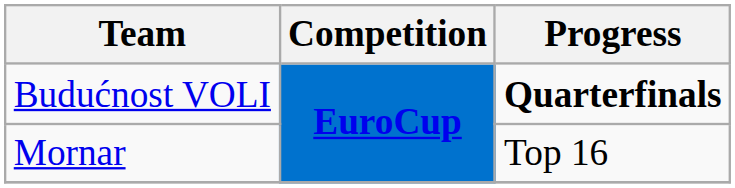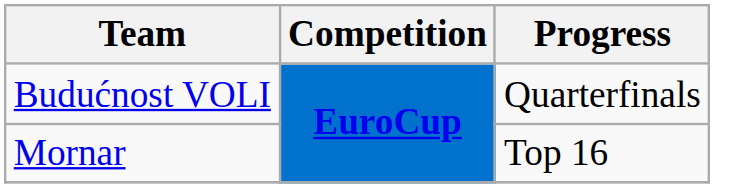Budućnost VOLI | Progress: bold -> normal
